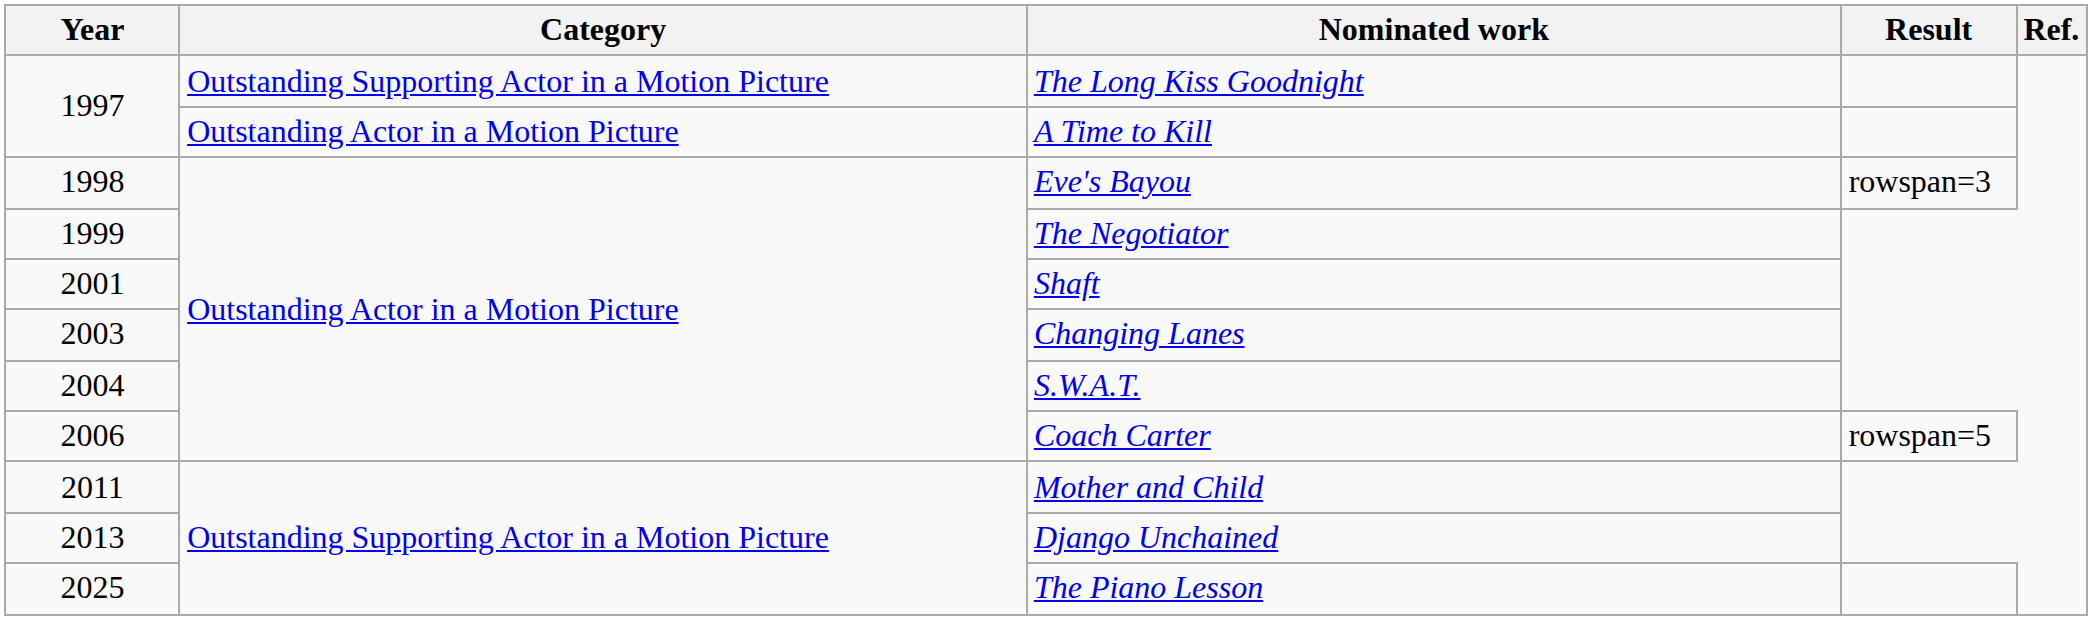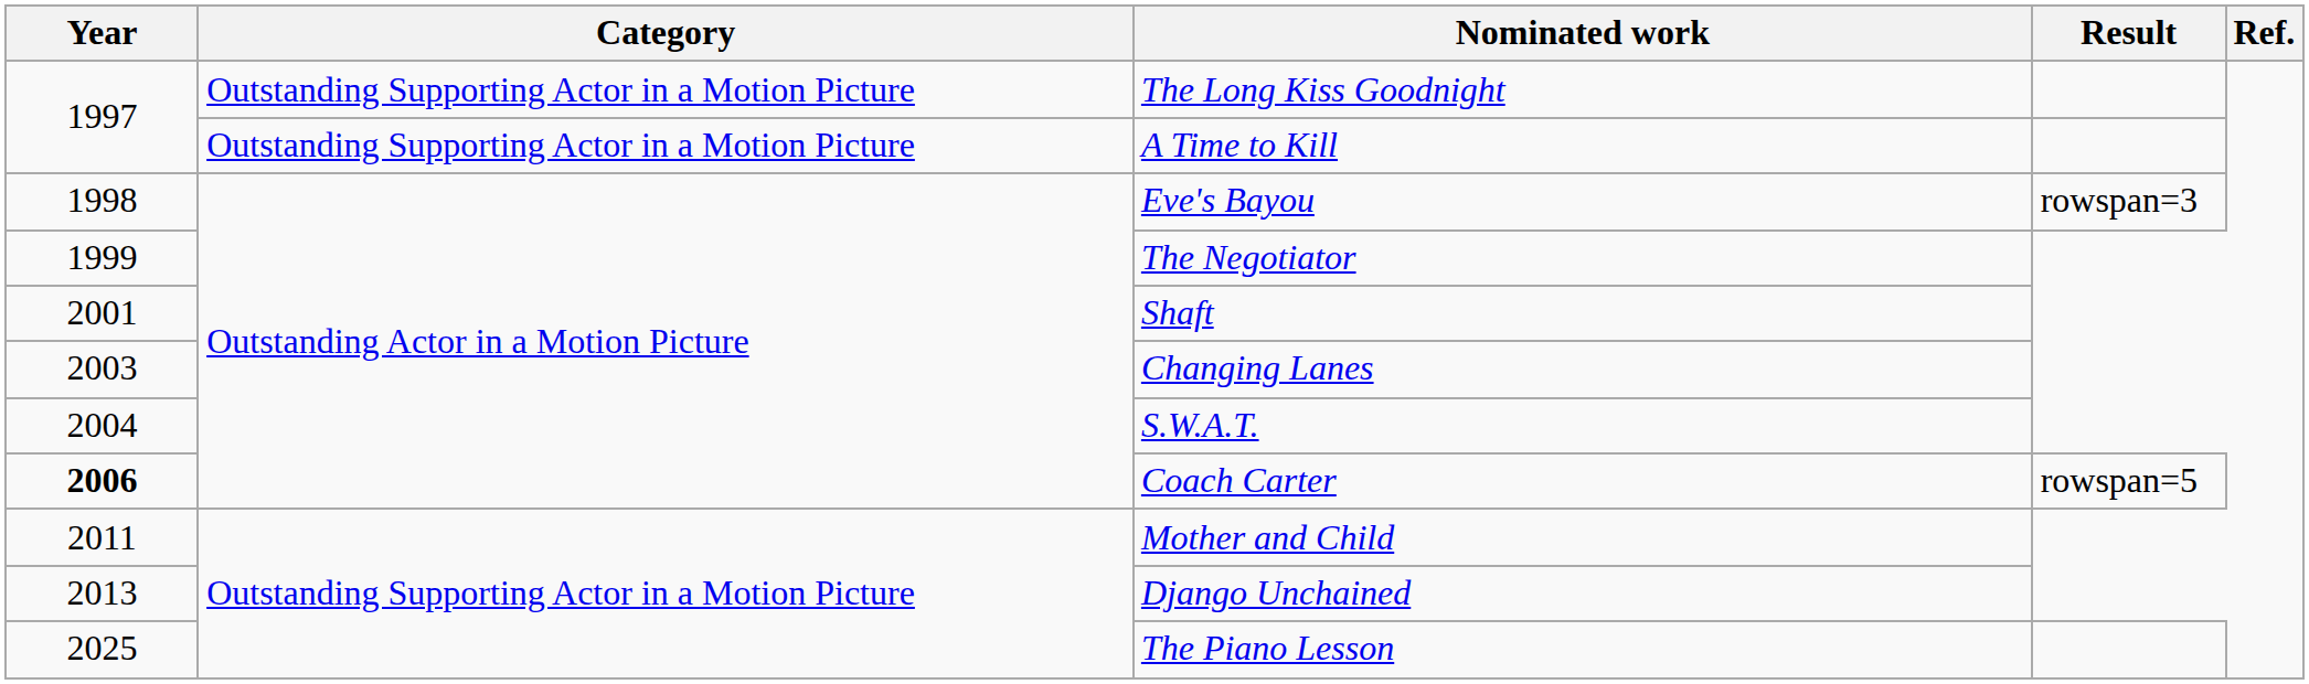A Time to Kill | Category: Outstanding Actor in a Motion Picture -> Outstanding Supporting Actor in a Motion Picture
Coach Carter | Year: normal -> bold
